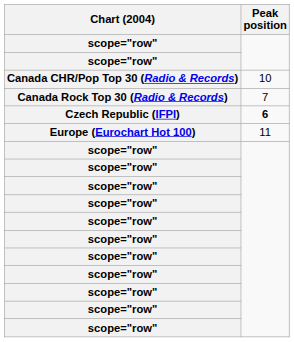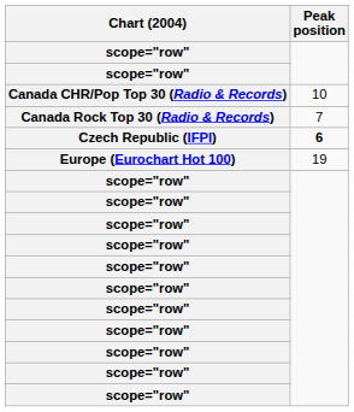Europe (Eurochart Hot 100) | Peak position: 11 -> 19
